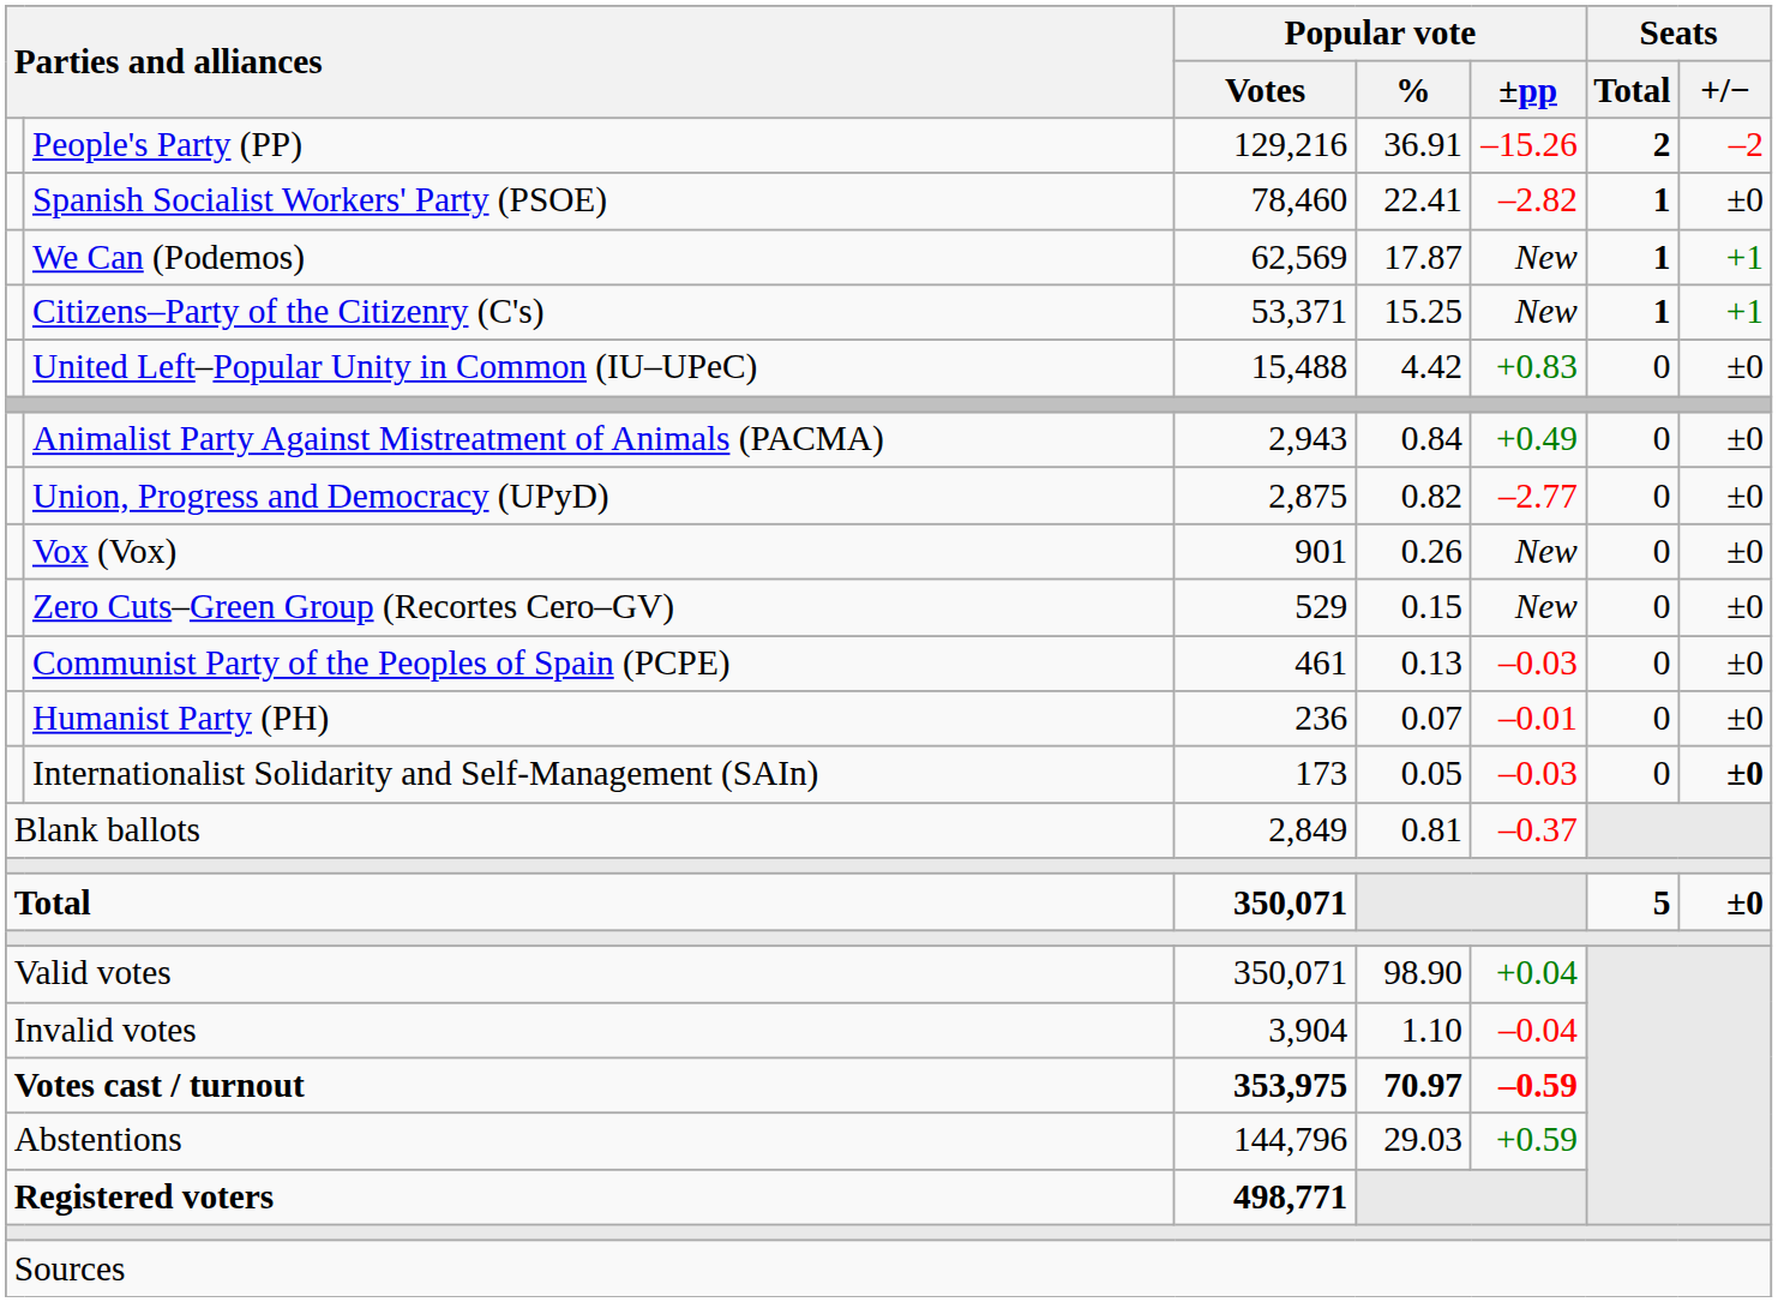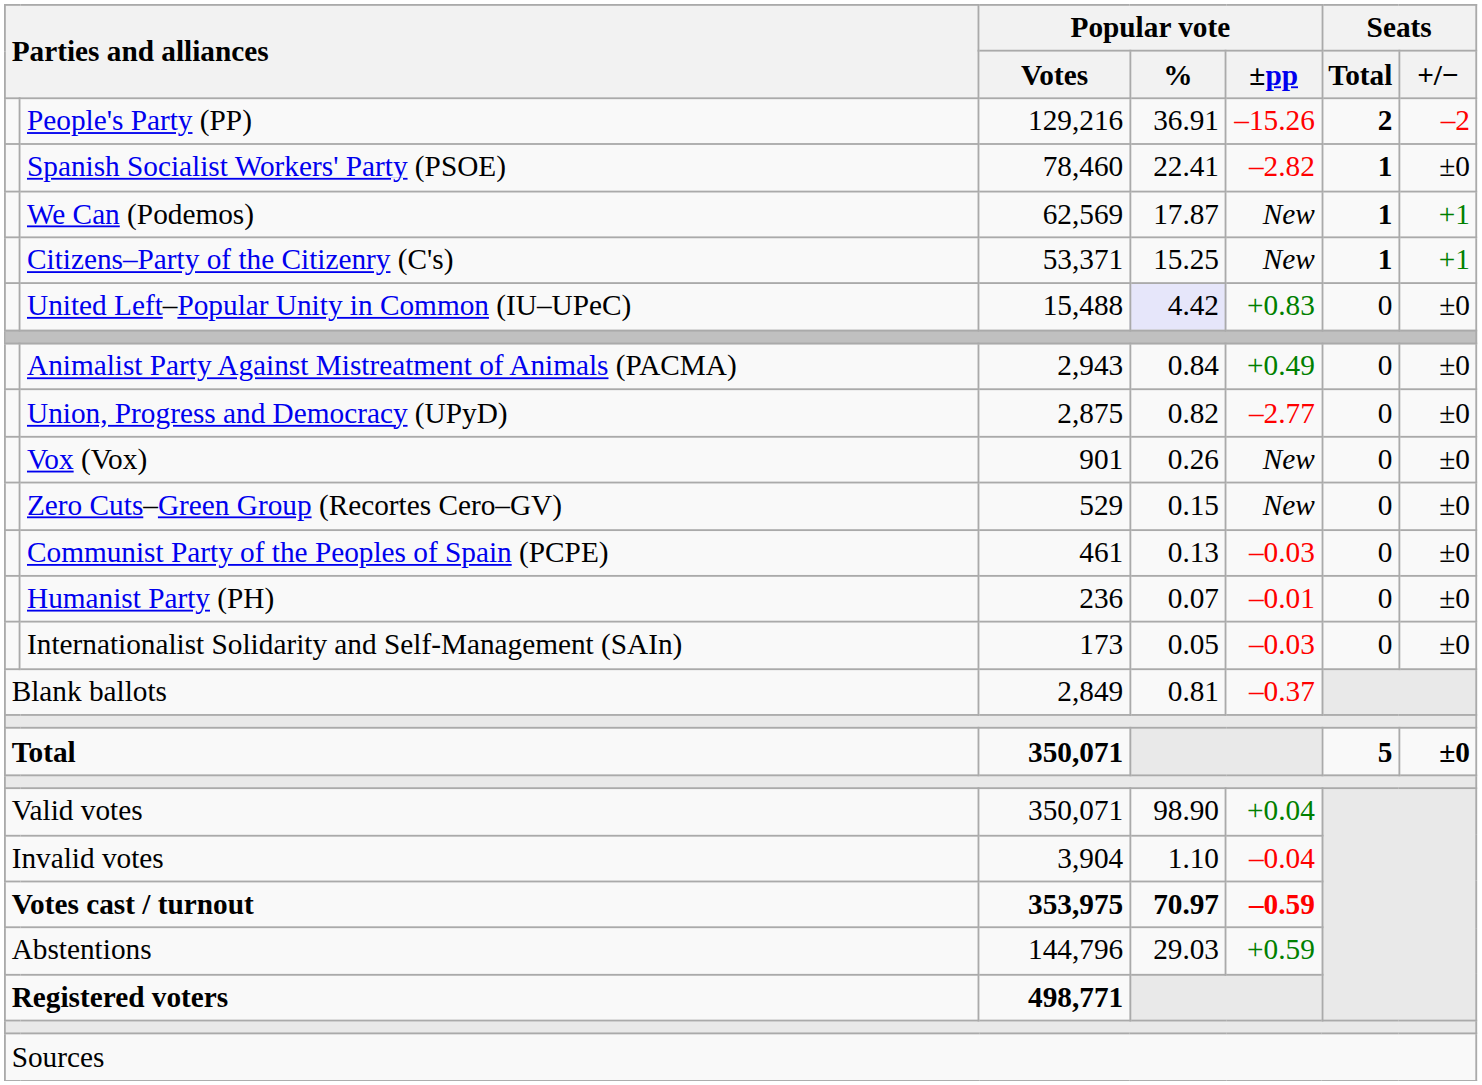United Left–Popular Unity in Common (IU–UPeC) | Popular vote / %: no background -> lavender background
Internationalist Solidarity and Self-Management (SAIn) | Seats / +/−: bold -> normal
